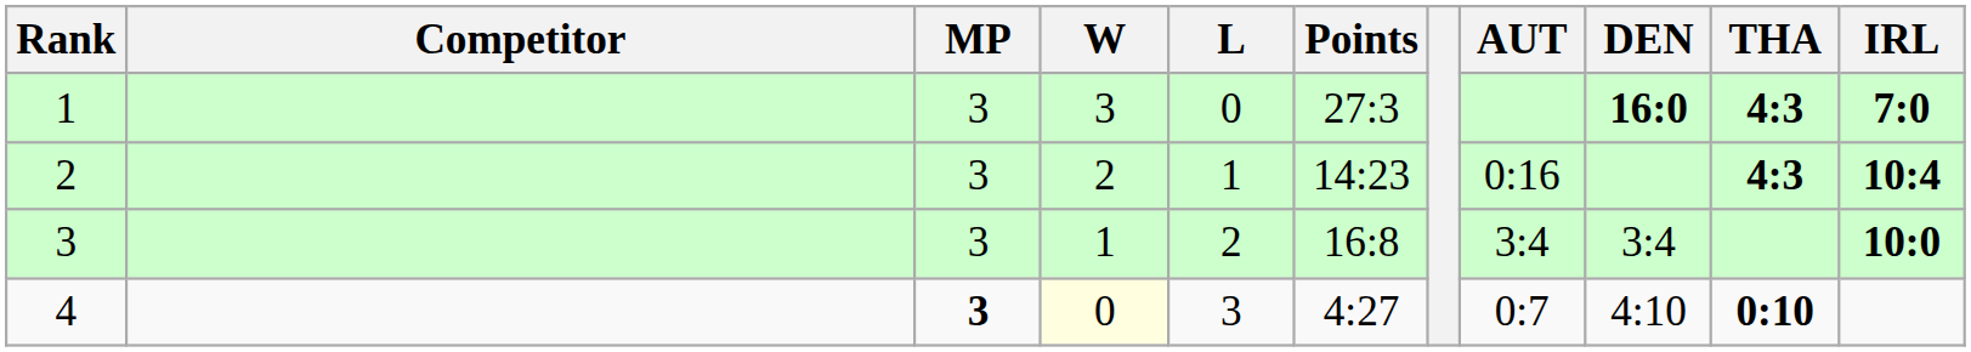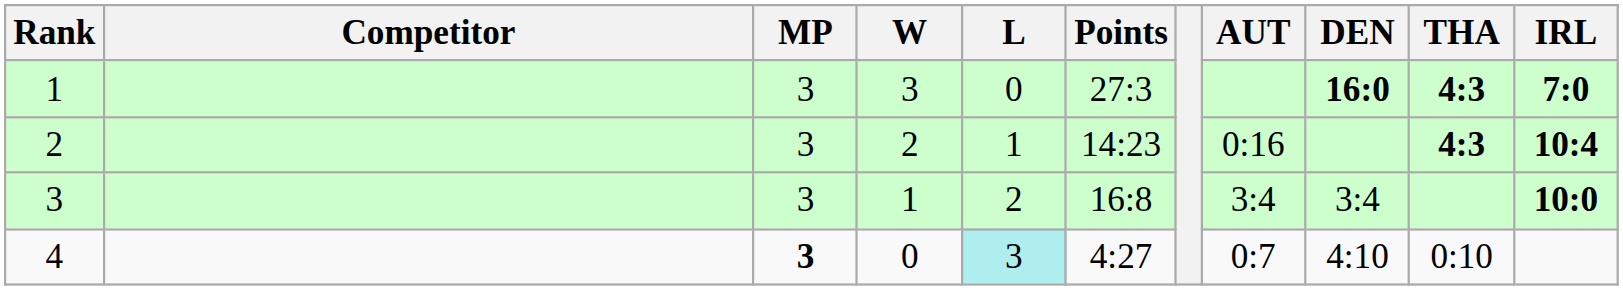4 | W: lightyellow background -> no background
4 | L: no background -> paleturquoise background
4 | THA: bold -> normal
